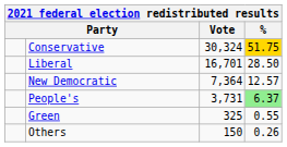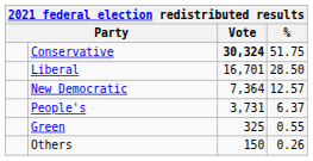Conservative | Vote: normal -> bold
Conservative | %: gold background -> no background
People's | %: lightgreen background -> no background
